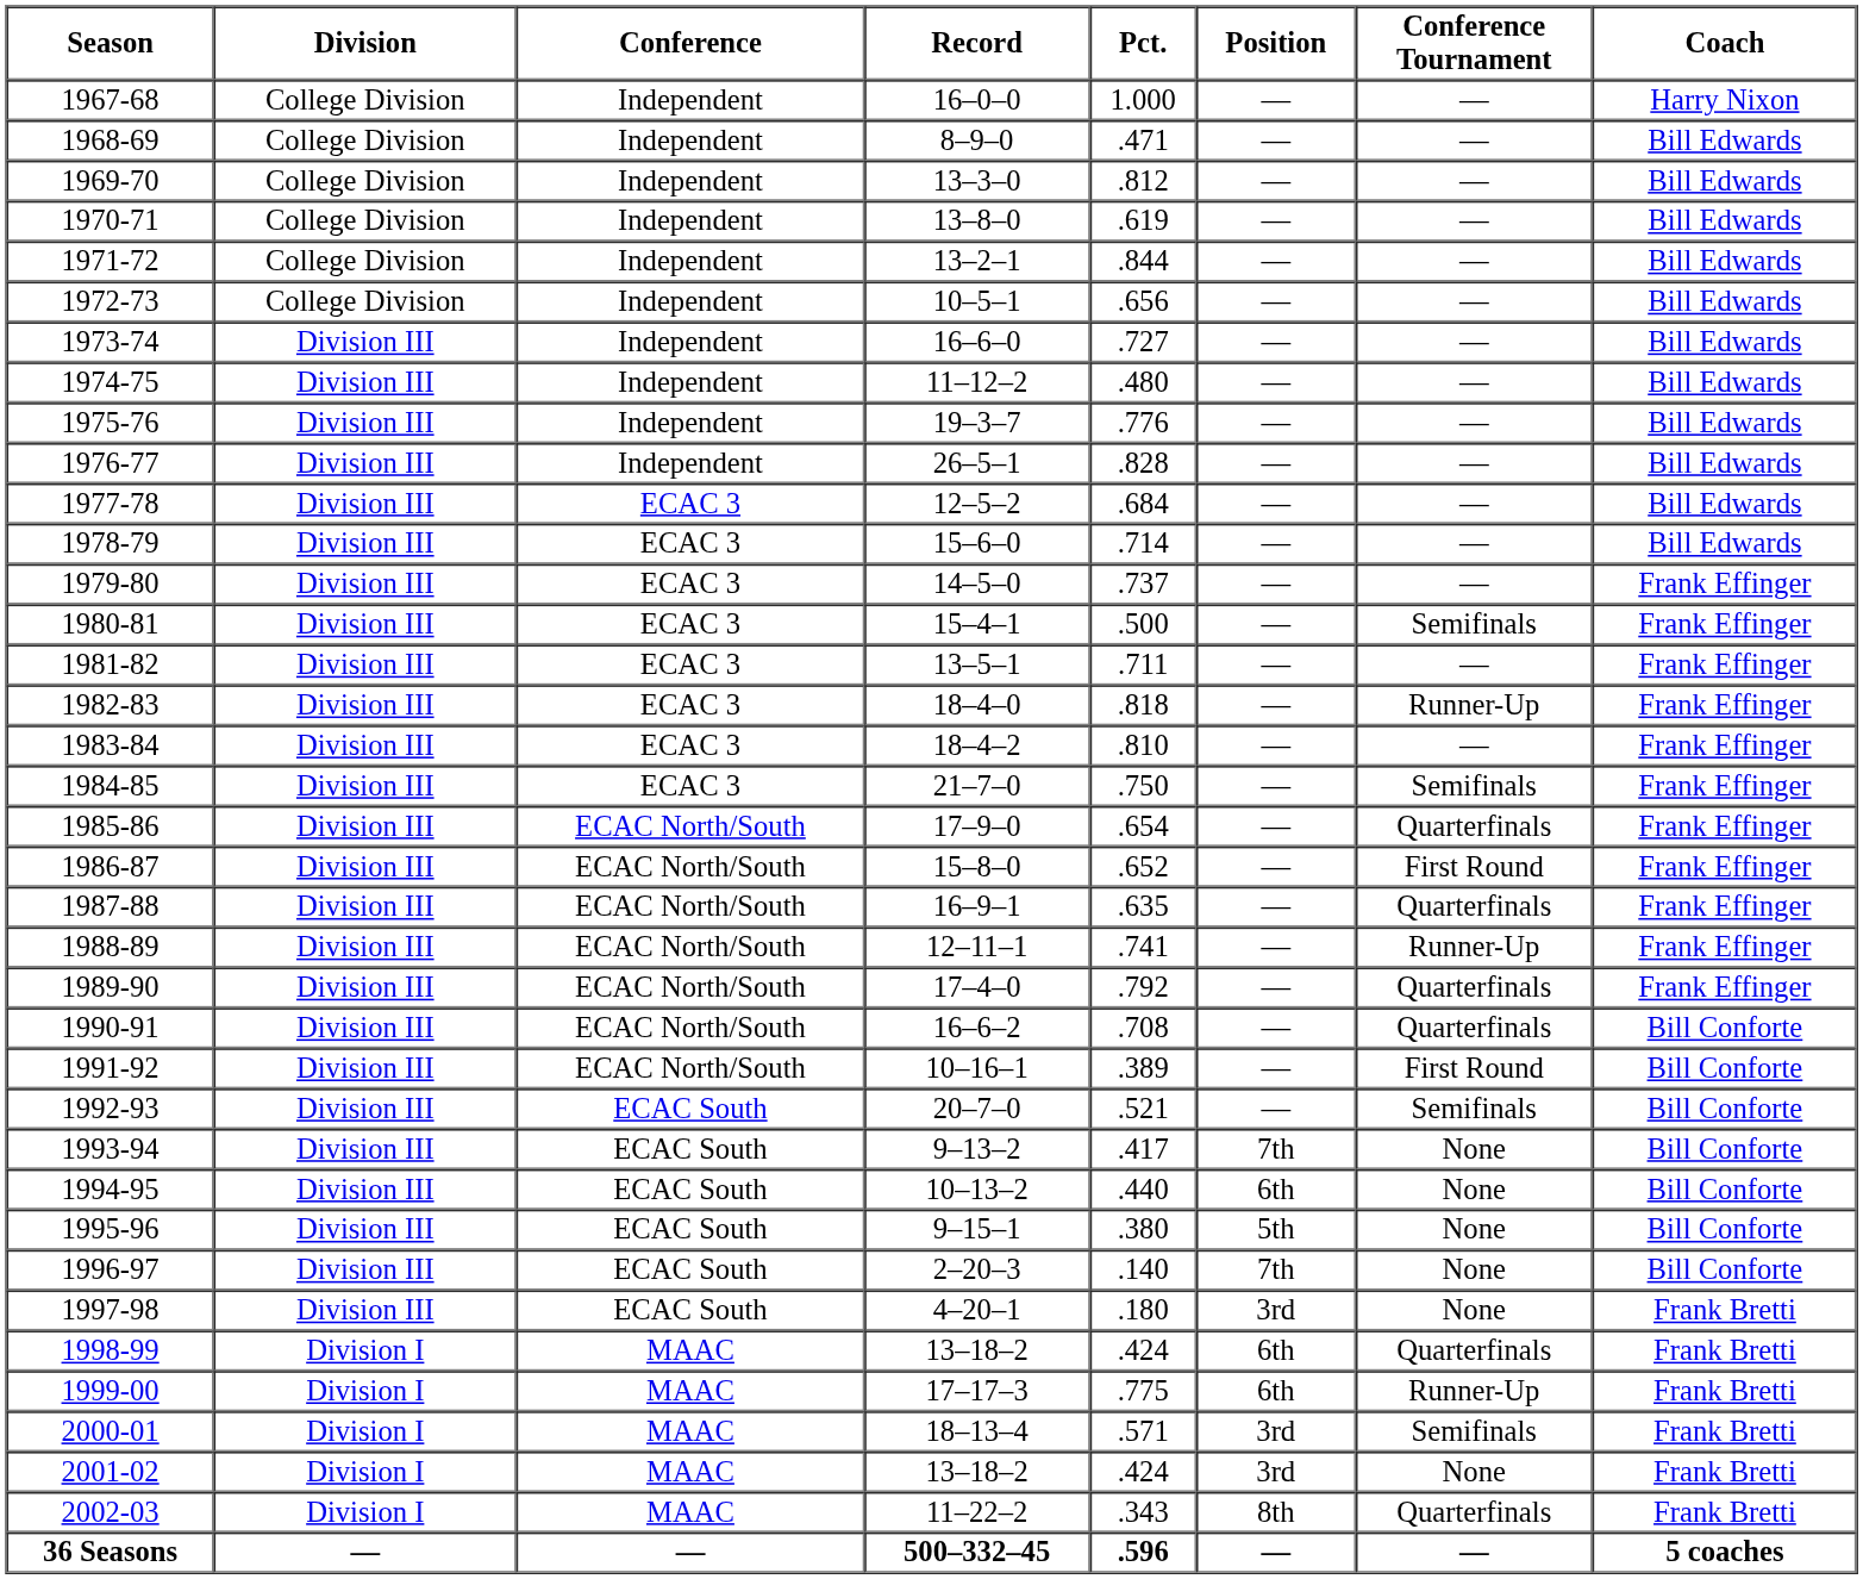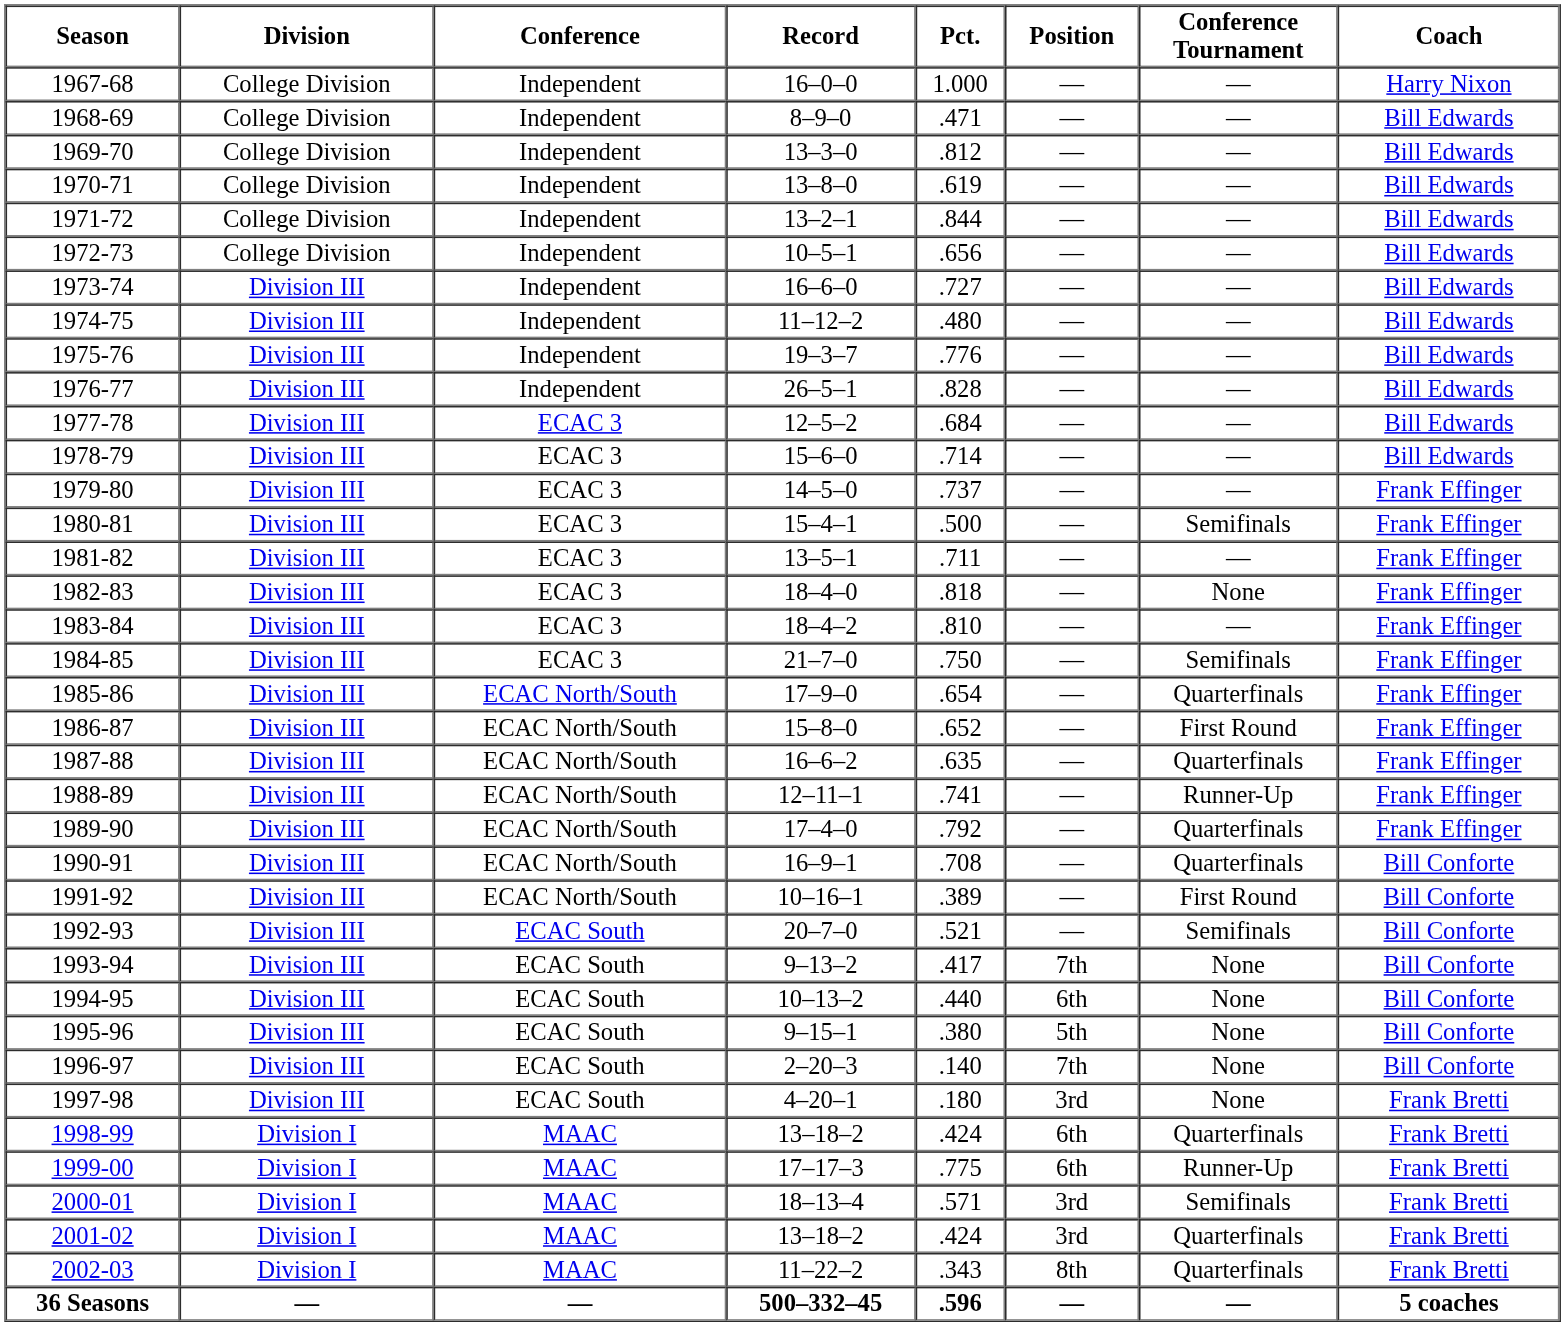1982-83 | Conference Tournament: Runner-Up -> None
1987-88 | Record: 16–9–1 -> 16–6–2
1990-91 | Record: 16–6–2 -> 16–9–1
2001-02 | Conference Tournament: None -> Quarterfinals
